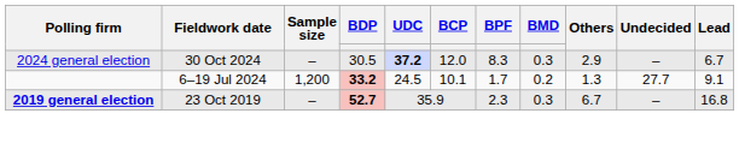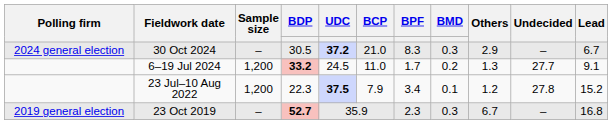30 Oct 2024 | BCP: 12.0 -> 21.0
6–19 Jul 2024 | BCP: 10.1 -> 11.0
+ row: 23 Jul–10 Aug 2022 | 1,200 | 22.3 | 37.5 | 7.9 | 3.4 | 0.1 | 1.2 | 27.8 | 15.2
23 Oct 2019 | Polling firm: bold -> normal
